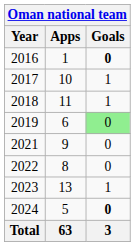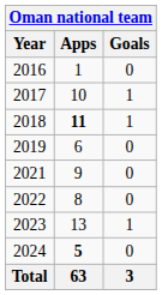2016 | Goals: bold -> normal
2018 | Apps: normal -> bold
2019 | Goals: lightgreen background -> no background
2024 | Apps: normal -> bold
2024 | Goals: bold -> normal
